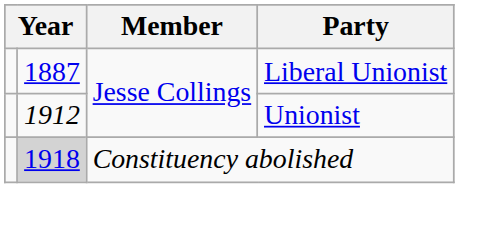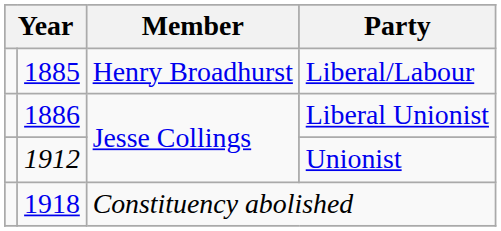+ row: 1885 | Henry Broadhurst | Liberal/Labour
Liberal Unionist | column 2: 1887 -> 1886
Constituency abolished | column 2: lightgrey background -> no background
